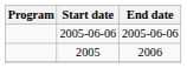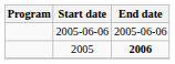2005 | End date: normal -> bold
